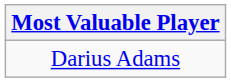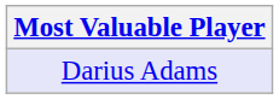row 2 | column 1: no background -> lavender background
